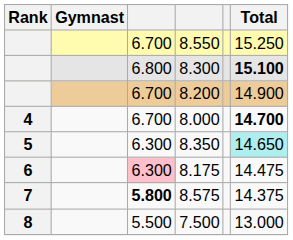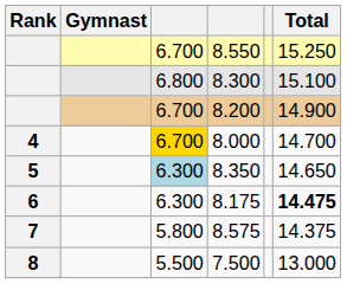8.300 | Total: bold -> normal
8.000 | column 3: no background -> gold background
8.000 | Total: bold -> normal
8.350 | column 3: no background -> lightblue background
8.350 | Total: paleturquoise background -> no background
8.175 | column 3: pink background -> no background
8.175 | Total: normal -> bold
8.575 | column 3: bold -> normal
